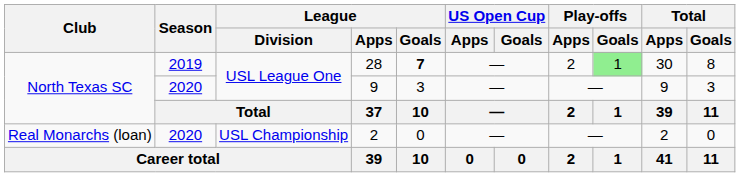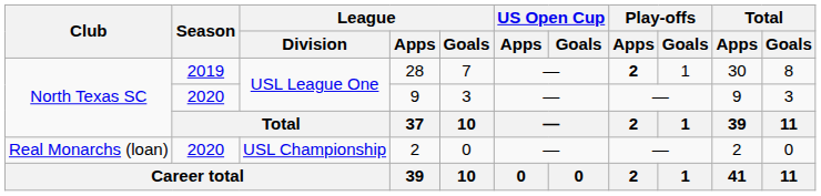28 | League / Goals: bold -> normal
28 | Play-offs / Apps: normal -> bold
28 | Play-offs / Goals: lightgreen background -> no background
